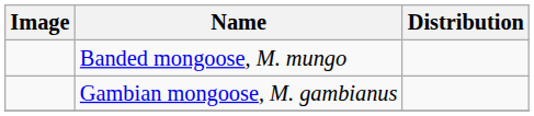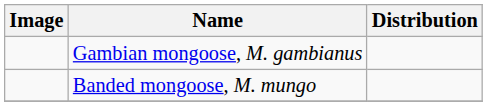rows swapped: Banded mongoose, M. mungo <-> Gambian mongoose, M. gambianus
